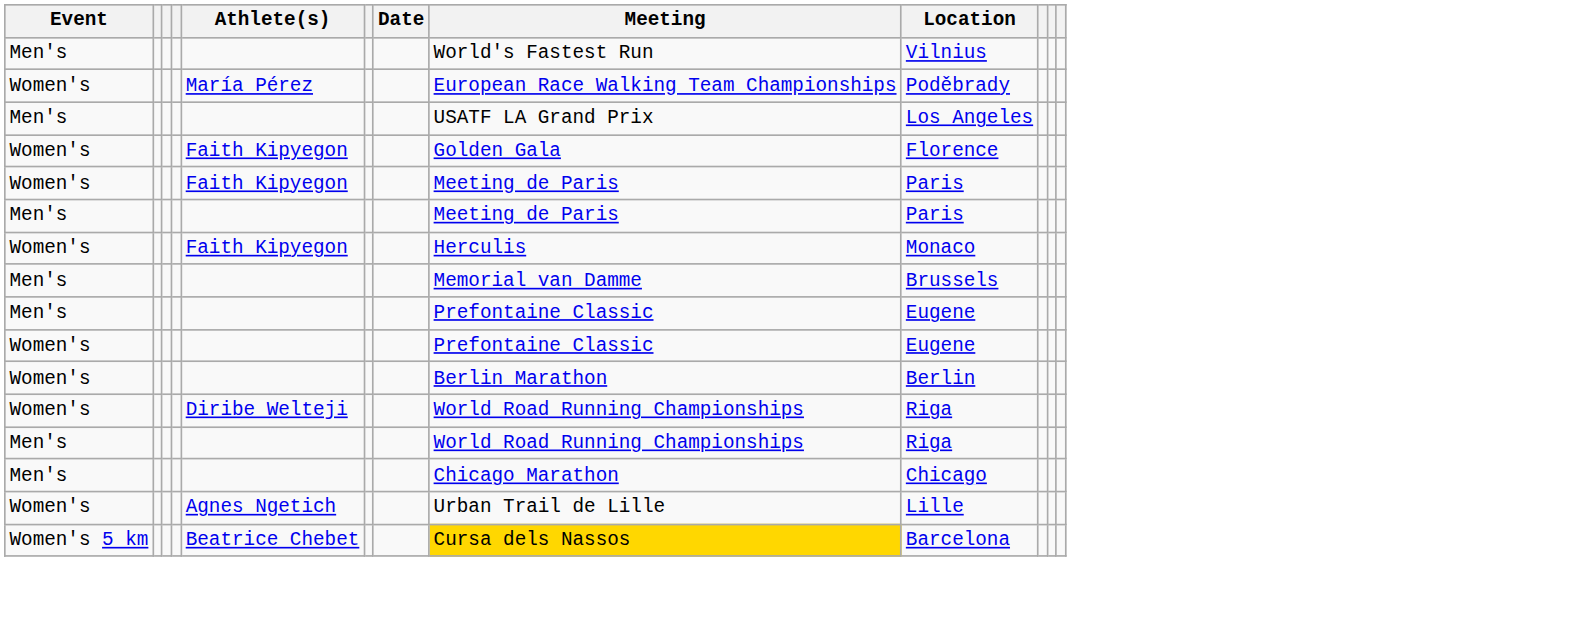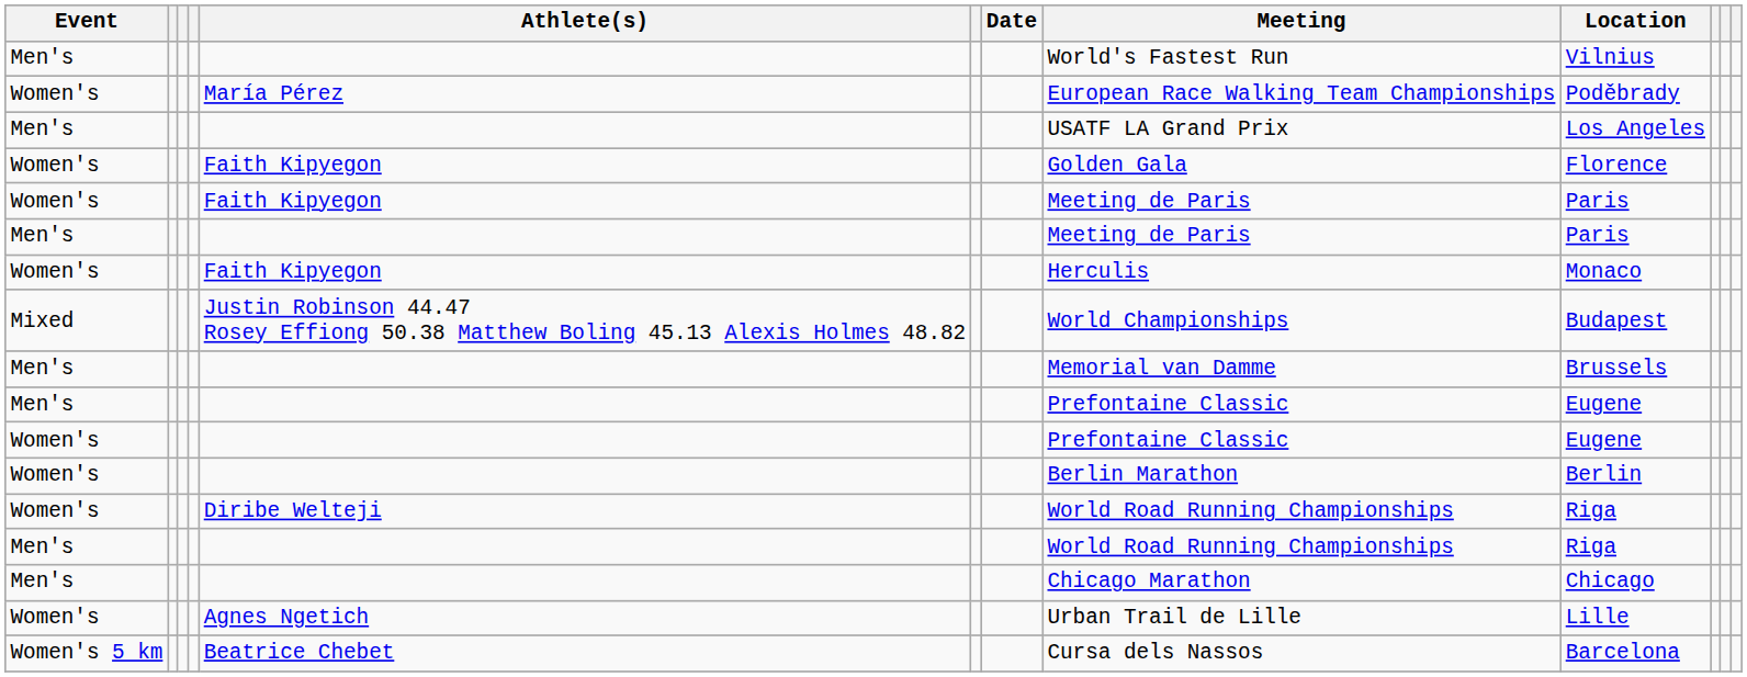+ row: Mixed | Justin Robinson 44.47 Rosey Effiong 50.38 Matthew Boling 45.13 Alexis Holmes 48.82 | World Championships | Budapest
Women's 5 km | Meeting: gold background -> no background
